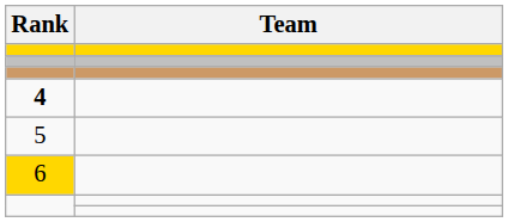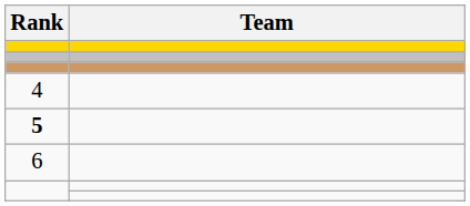row 5 | Rank: bold -> normal
row 6 | Rank: normal -> bold
row 7 | Rank: gold background -> no background
